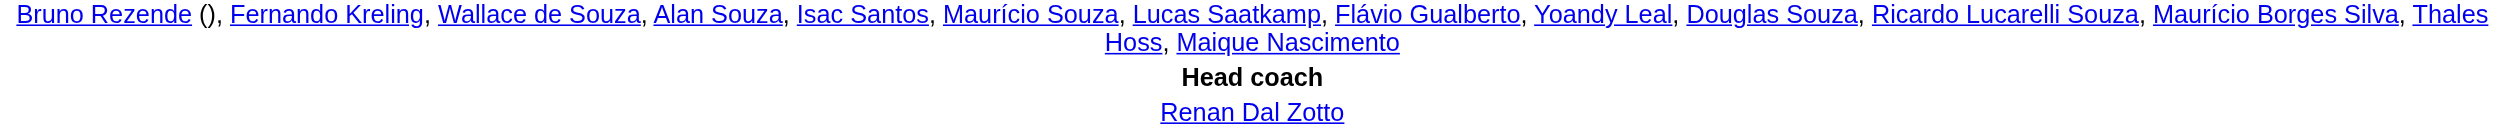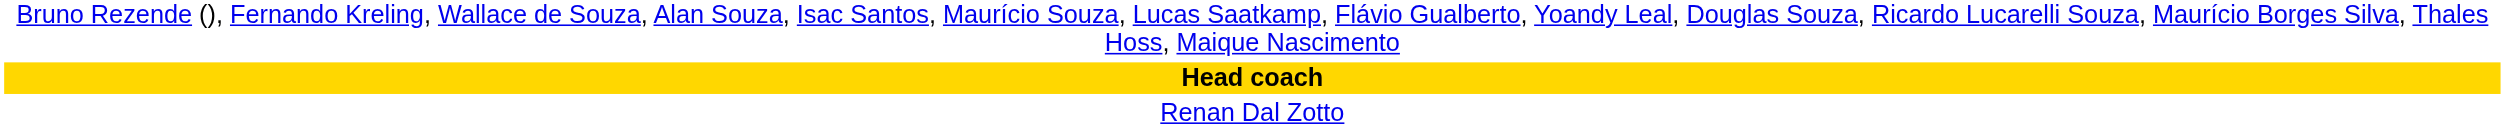row 2 | column 1: no background -> gold background
